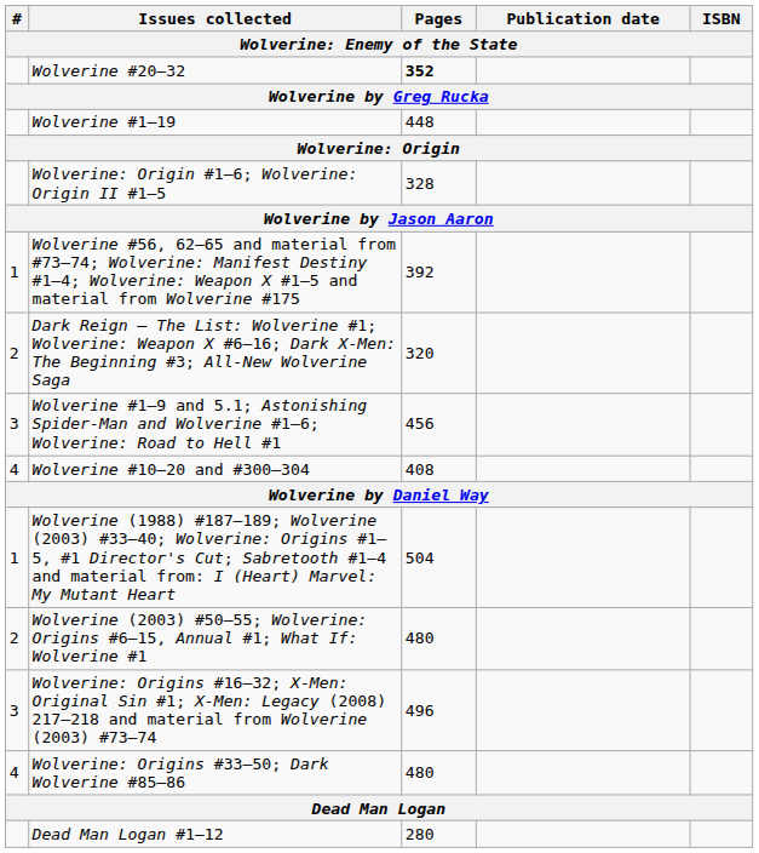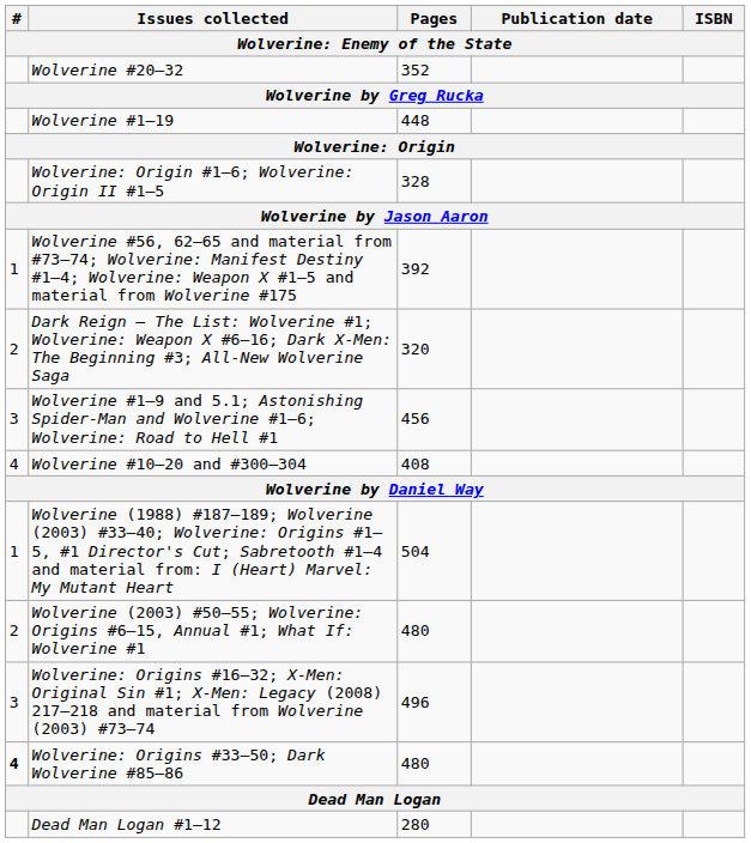Wolverine #20–32 | Pages: bold -> normal
Wolverine: Origins #33–50; Dark Wolverine #85–86 | #: normal -> bold
